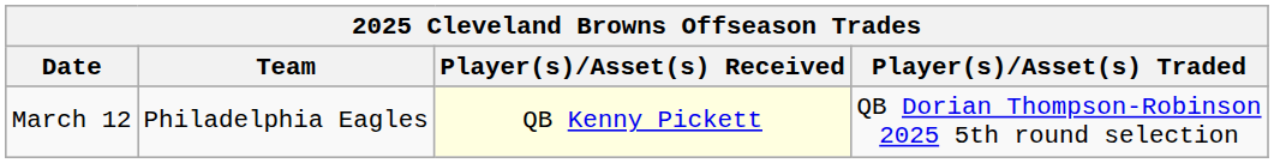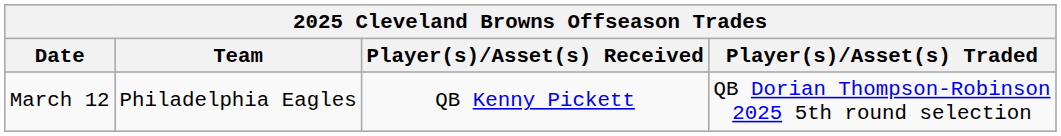March 12 | Player(s)/Asset(s) Received: lightyellow background -> no background
